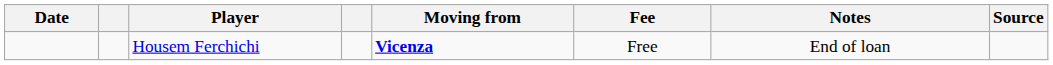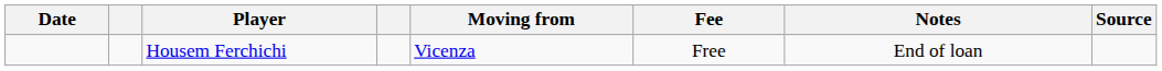Housem Ferchichi | Moving from: bold -> normal
